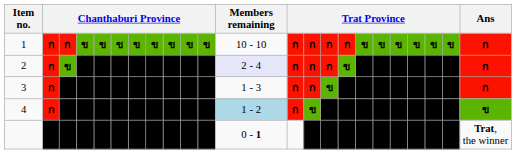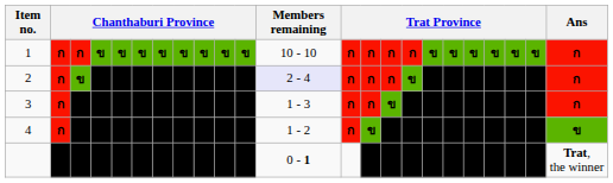4 | Members remaining: lightblue background -> no background
